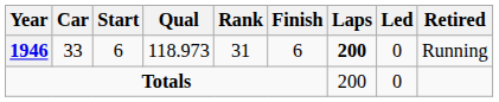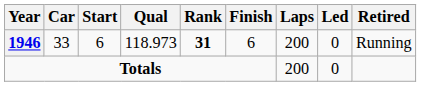1946 | Rank: normal -> bold
1946 | Laps: bold -> normal
